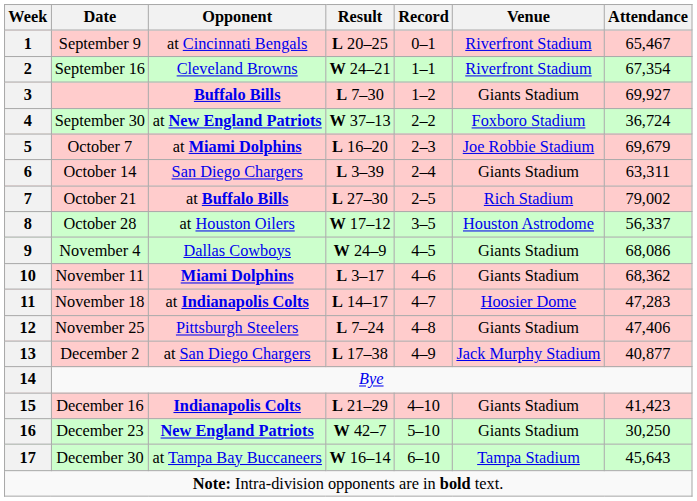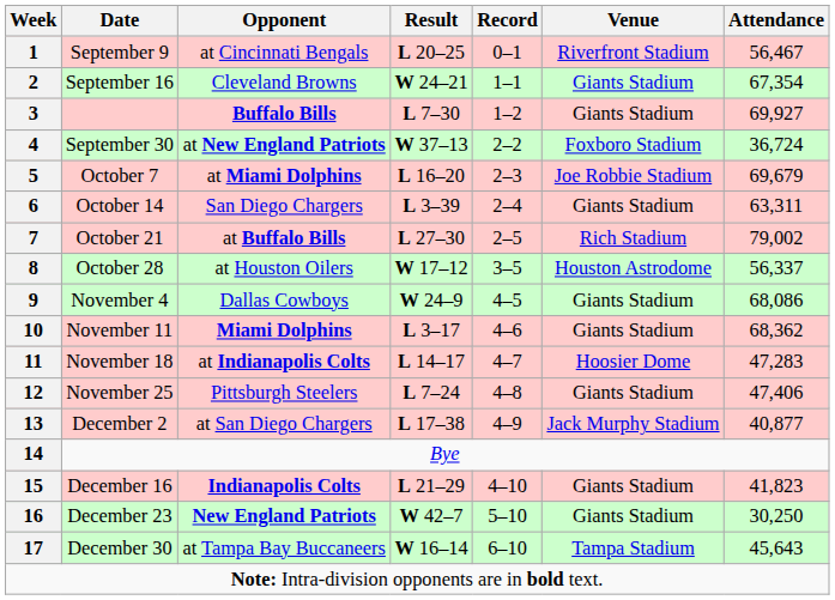1 | Attendance: 65,467 -> 56,467
2 | Venue: Riverfront Stadium -> Giants Stadium
15 | Attendance: 41,423 -> 41,823
